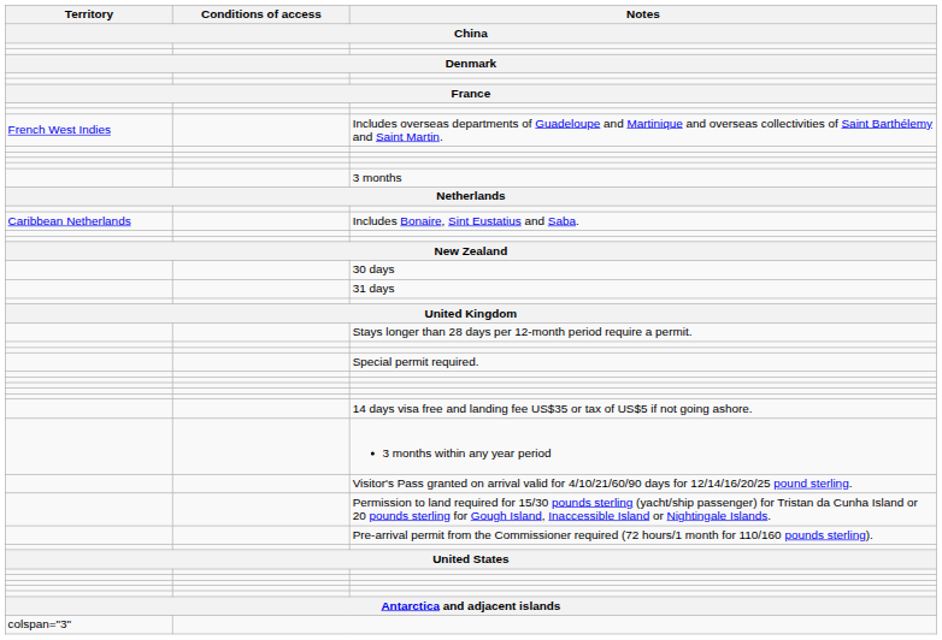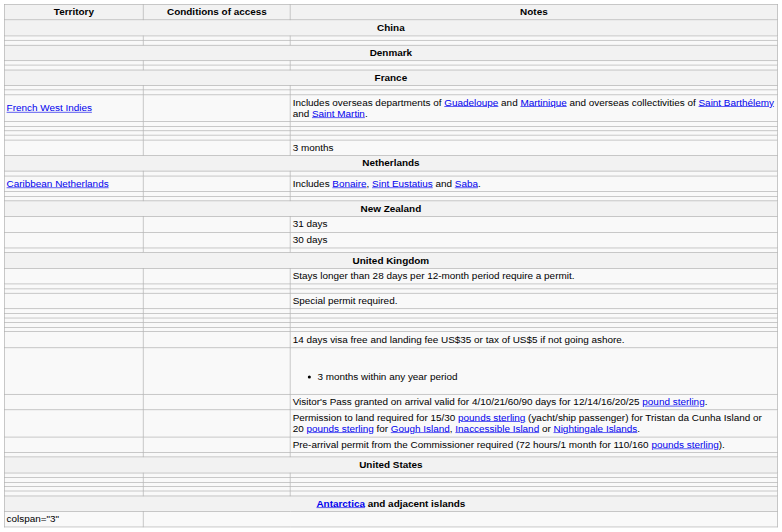rows swapped: 31 days <-> 30 days
